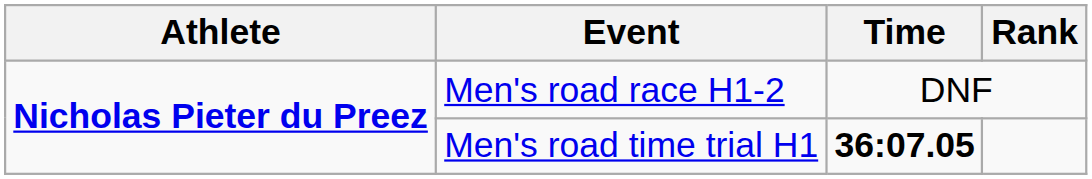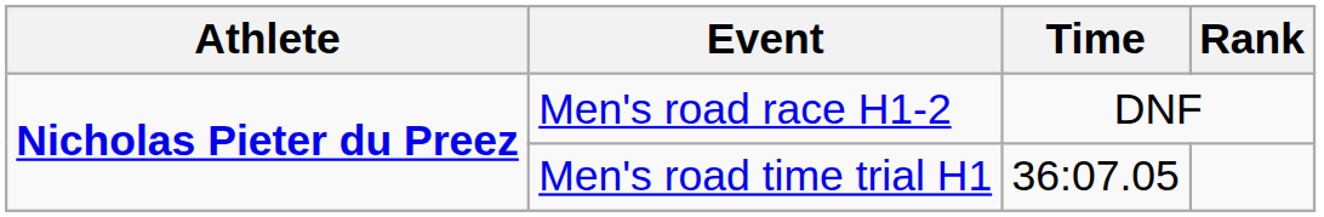Men's road time trial H1 | Time: bold -> normal
